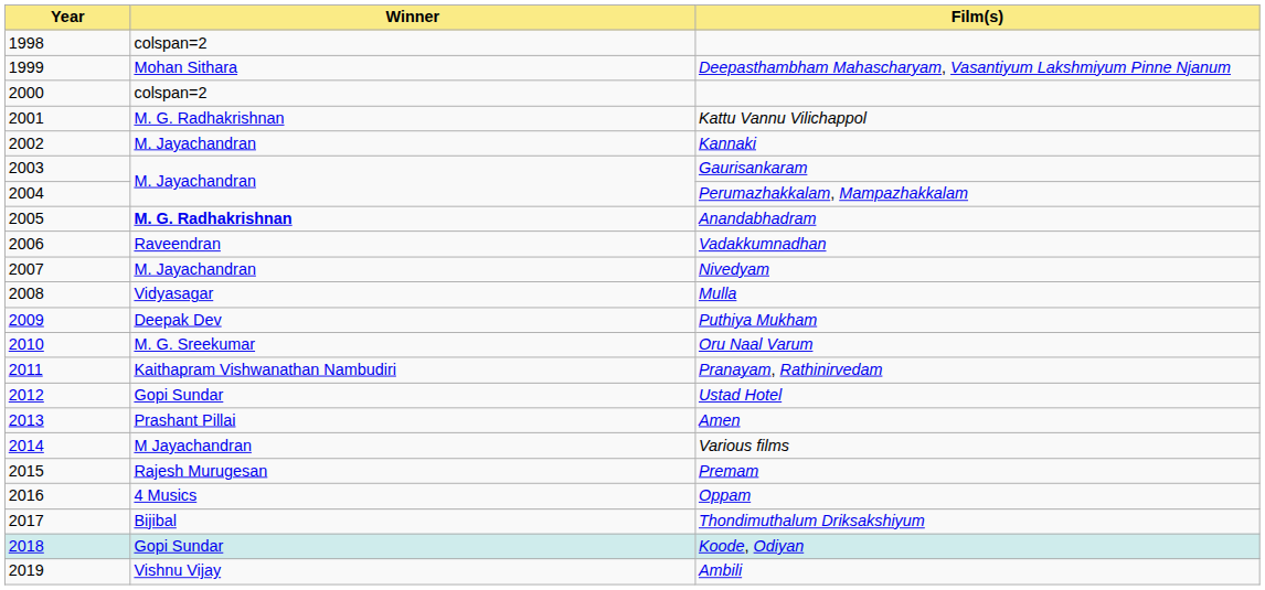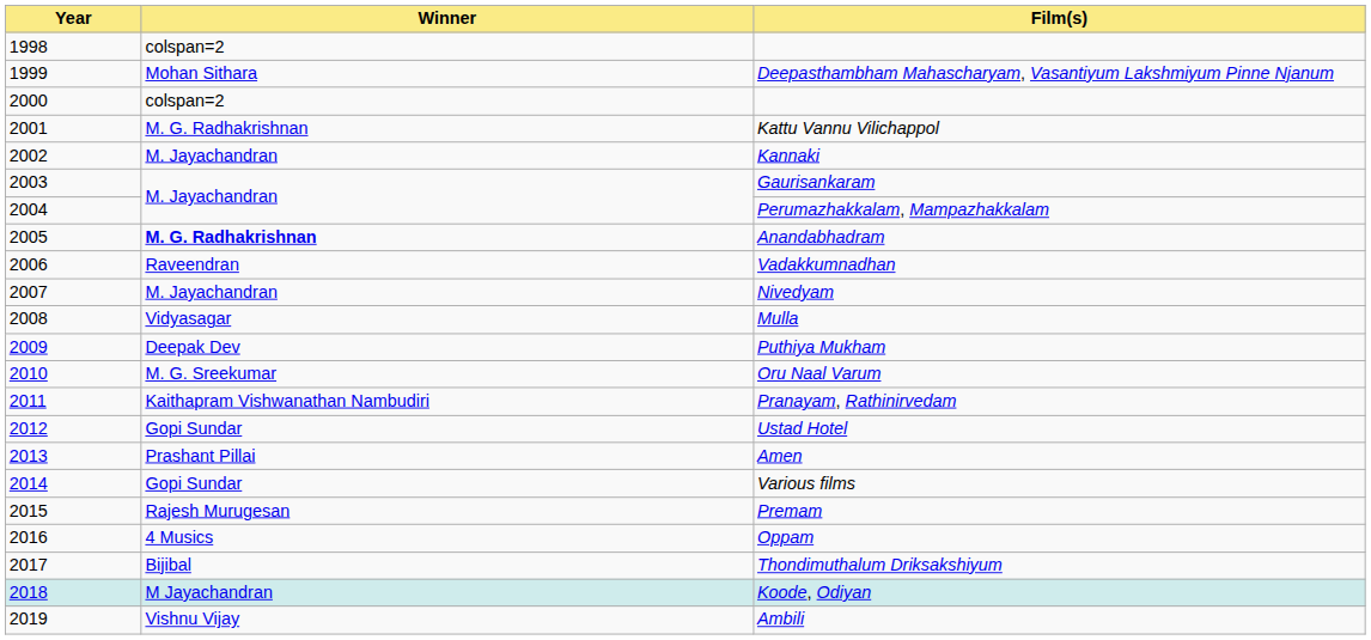Various films | Winner: M Jayachandran -> Gopi Sundar
Koode, Odiyan | Winner: Gopi Sundar -> M Jayachandran
